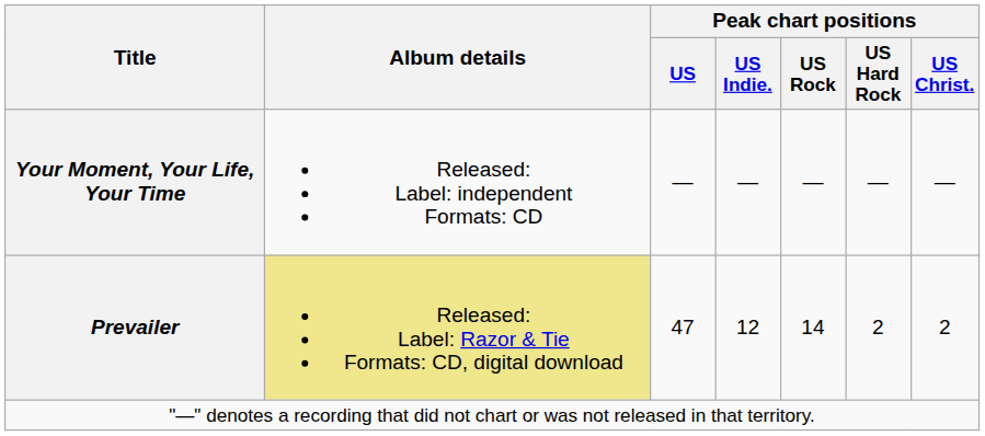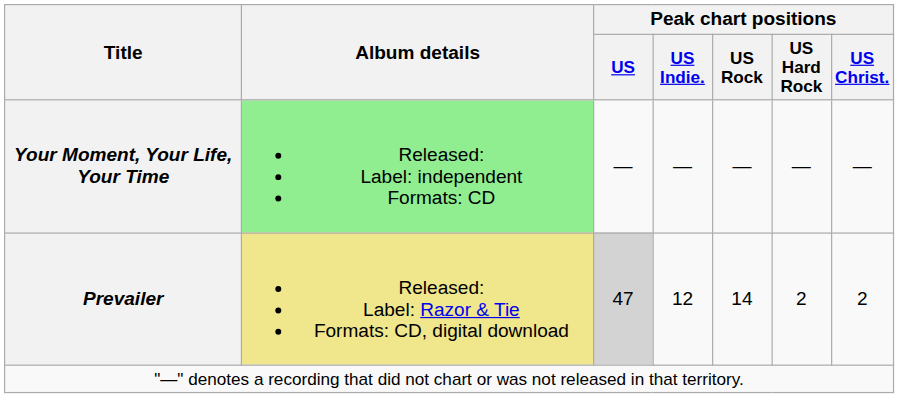Your Moment, Your Life, Your Time | Album details: no background -> lightgreen background
Prevailer | Peak chart positions / US: no background -> lightgrey background
